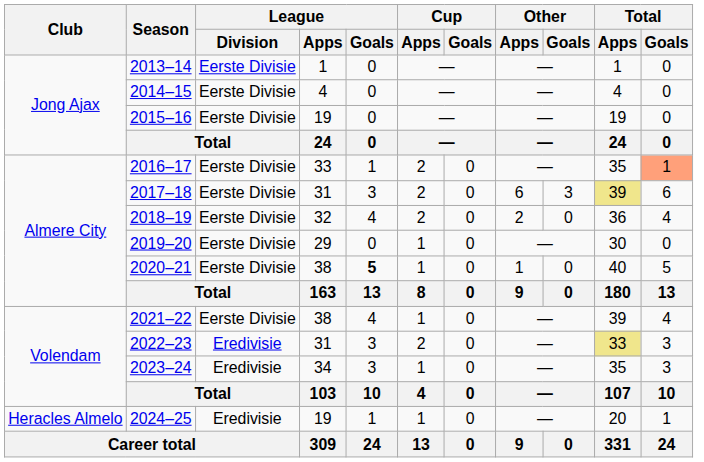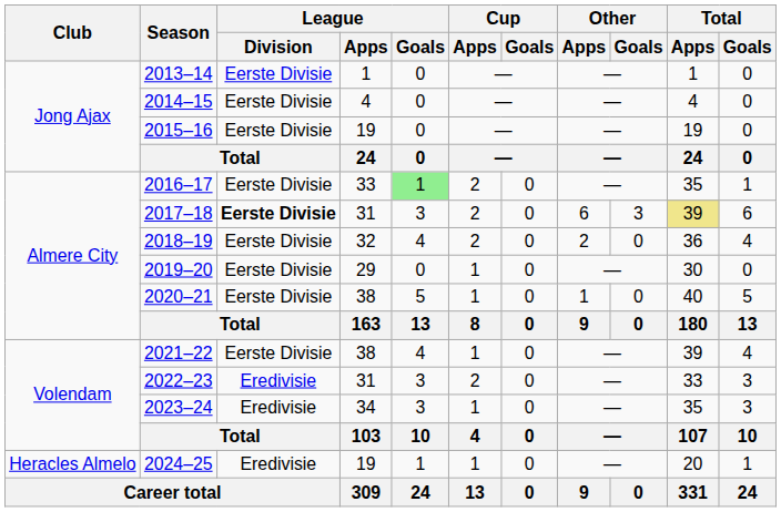2016–17 | League / Goals: no background -> lightgreen background
2016–17 | Total / Goals: lightsalmon background -> no background
2017–18 | League / Division: normal -> bold
2020–21 | League / Goals: bold -> normal
2022–23 | Total / Apps: khaki background -> no background
